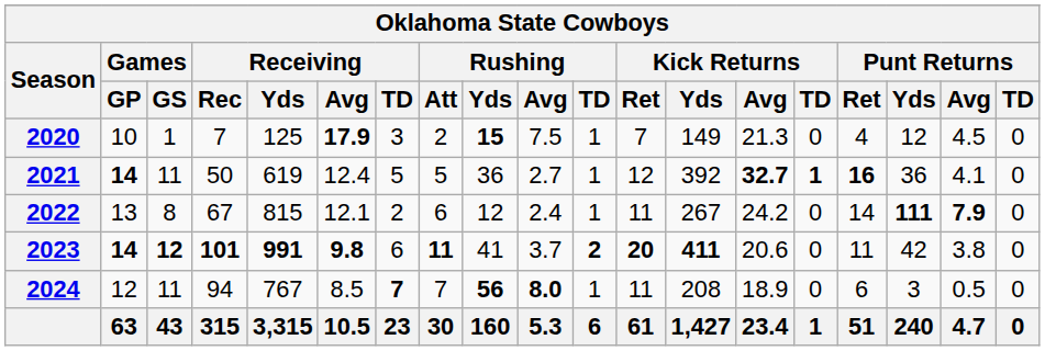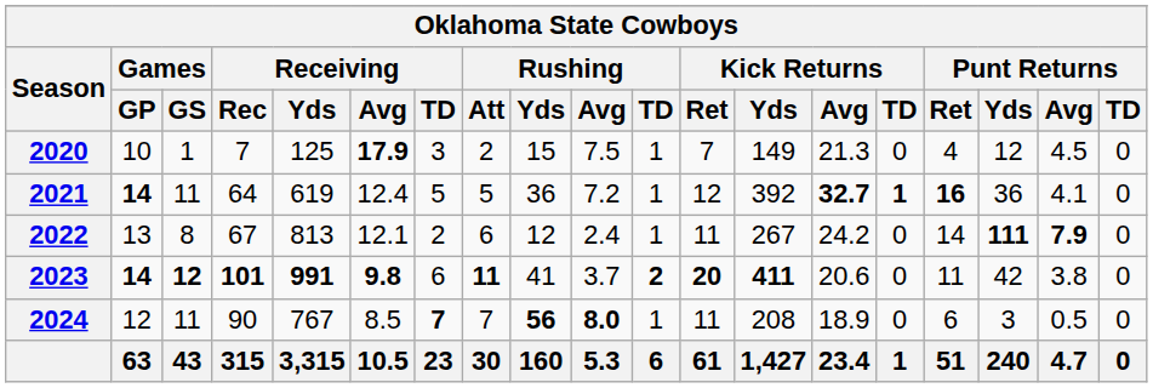2020 | Rushing / Yds: bold -> normal
2021 | Receiving / Rec: 50 -> 64
2021 | Rushing / Avg: 2.7 -> 7.2
2022 | Receiving / Yds: 815 -> 813
2024 | Receiving / Rec: 94 -> 90
